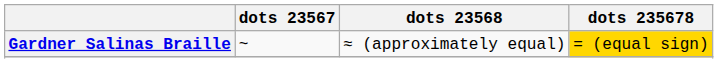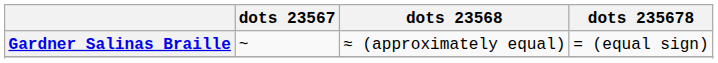Gardner Salinas Braille | dots 235678: gold background -> no background
